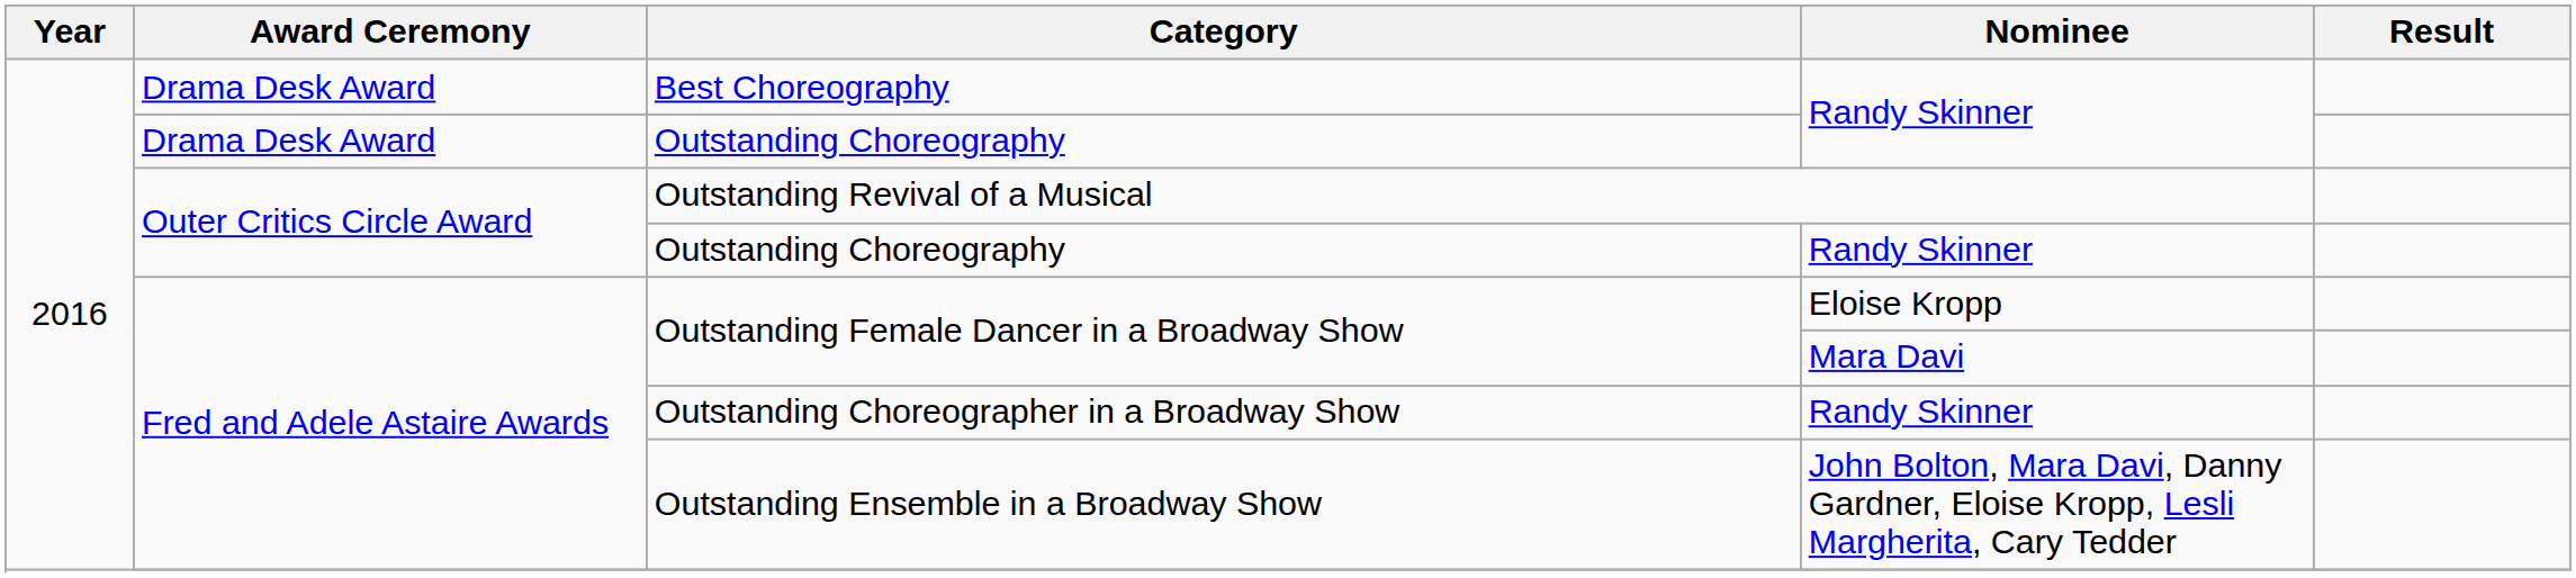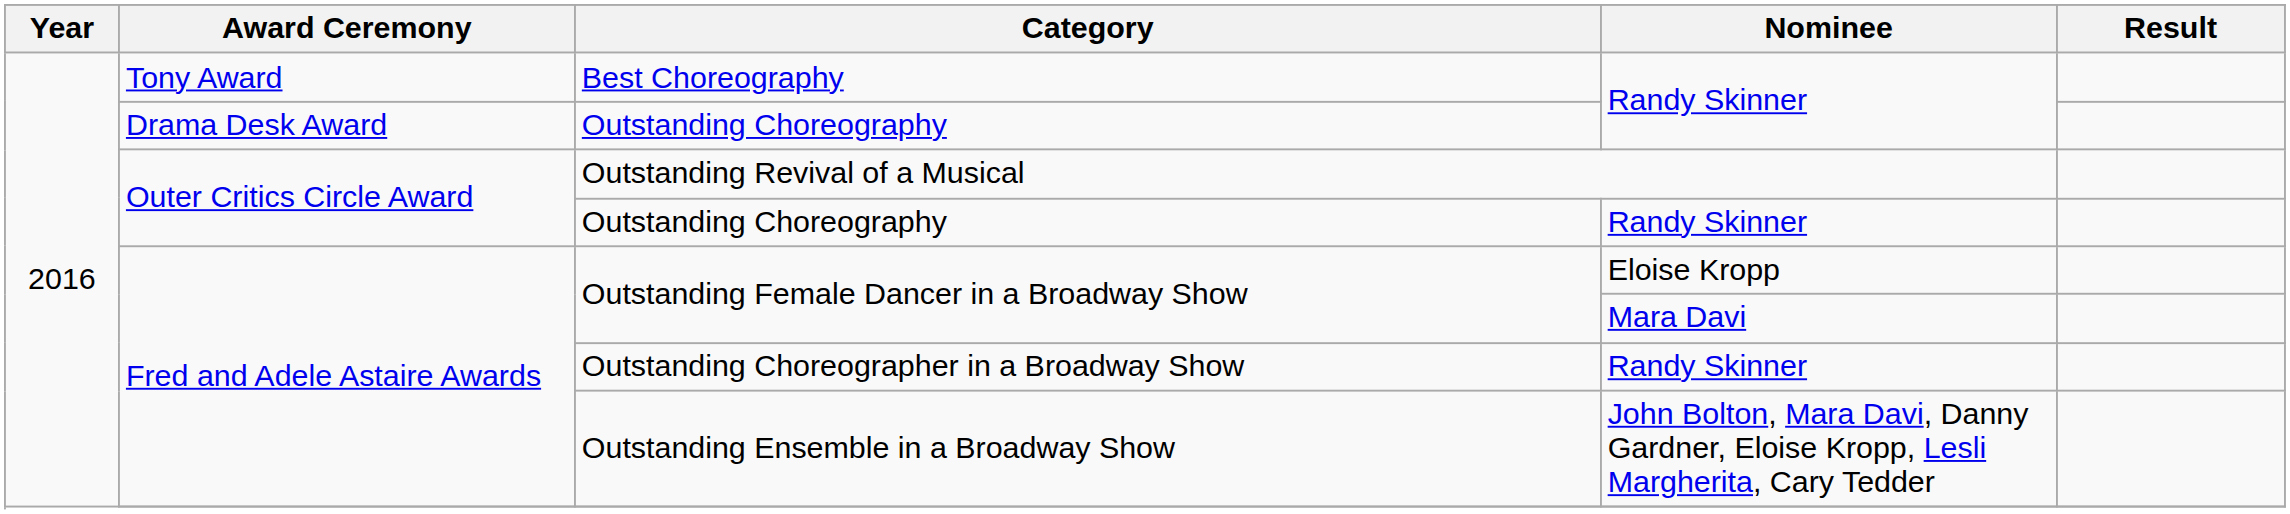Best Choreography | Award Ceremony: Drama Desk Award -> Tony Award
